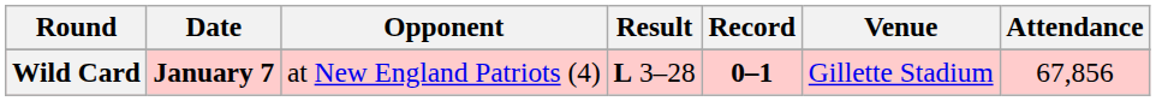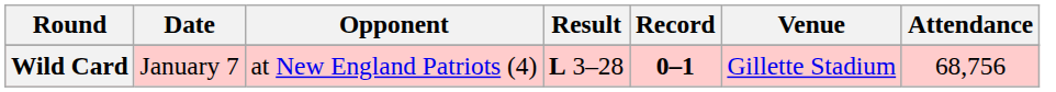Wild Card | Date: bold -> normal
Wild Card | Attendance: 67,856 -> 68,756
